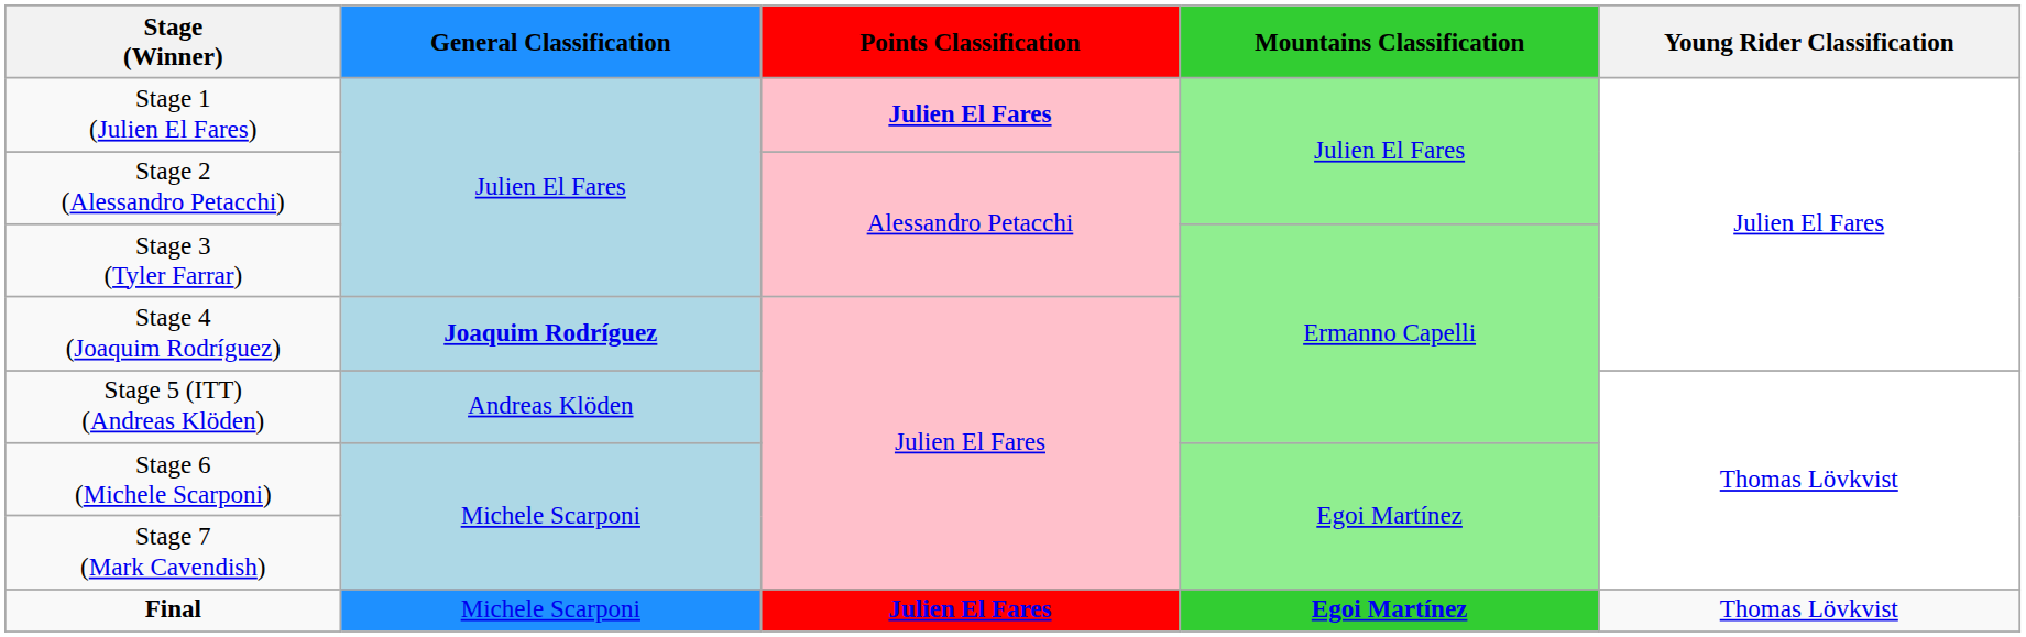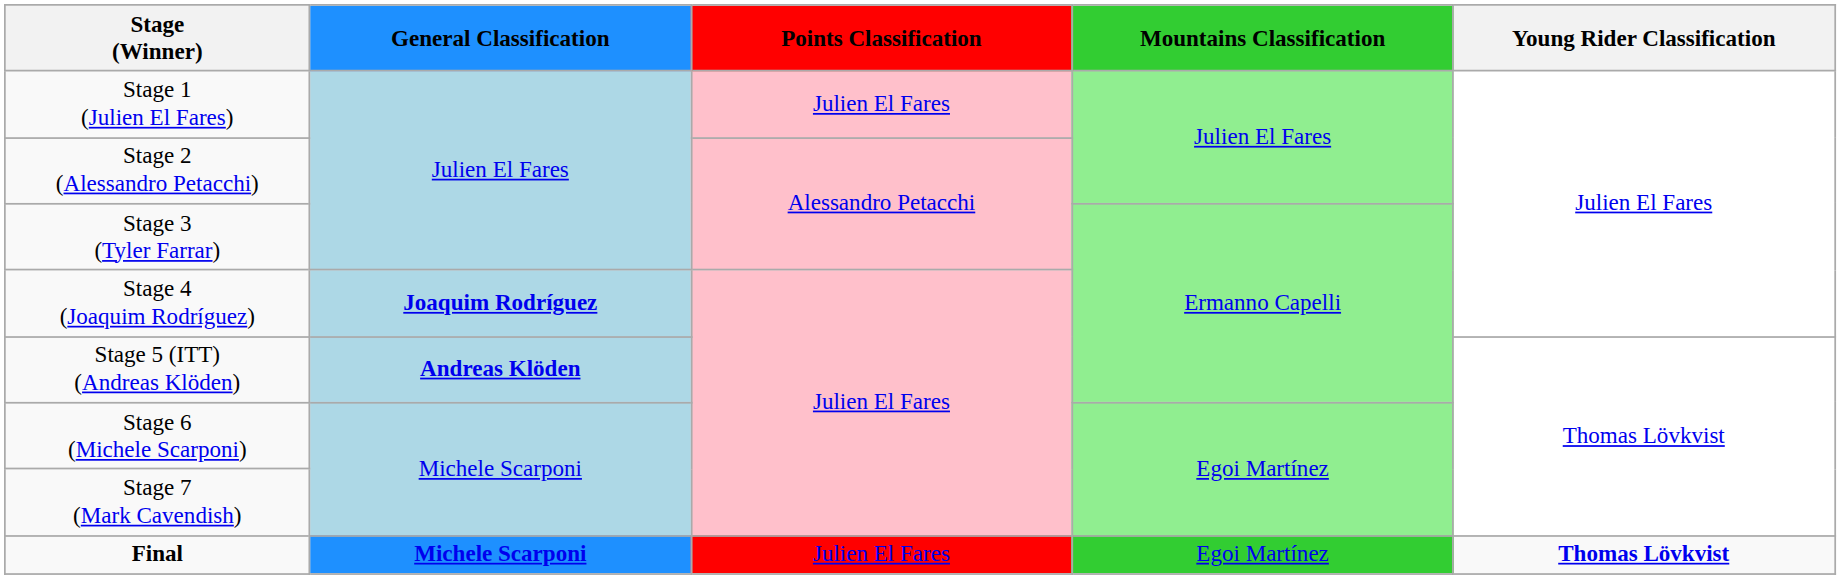Stage 1 (Julien El Fares) | Points Classification: bold -> normal
Stage 5 (ITT) (Andreas Klöden) | General Classification: normal -> bold
Final | General Classification: normal -> bold
Final | Points Classification: bold -> normal
Final | Mountains Classification: bold -> normal
Final | Young Rider Classification: normal -> bold
